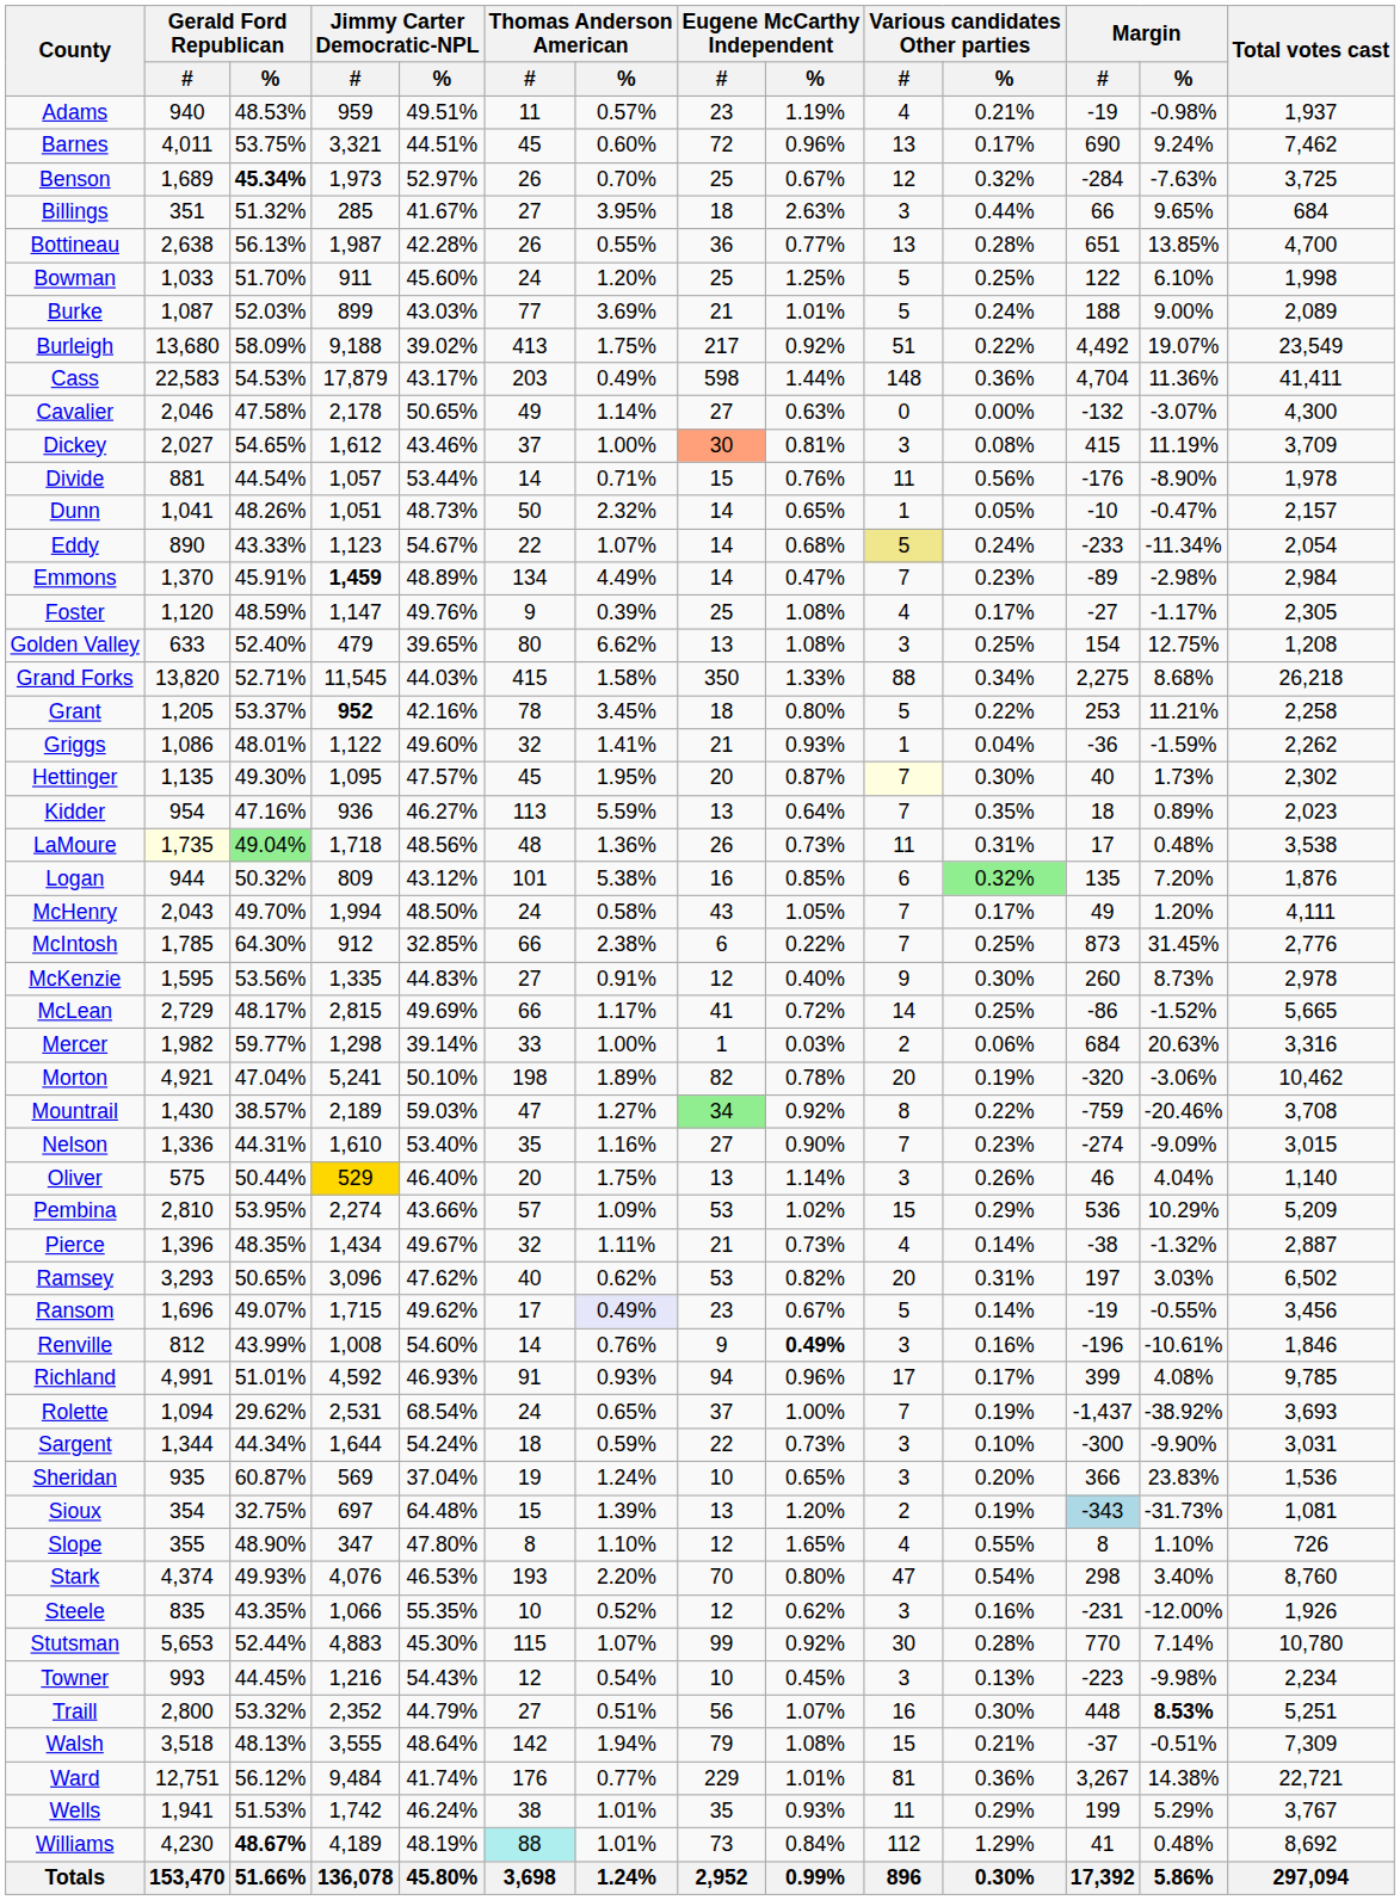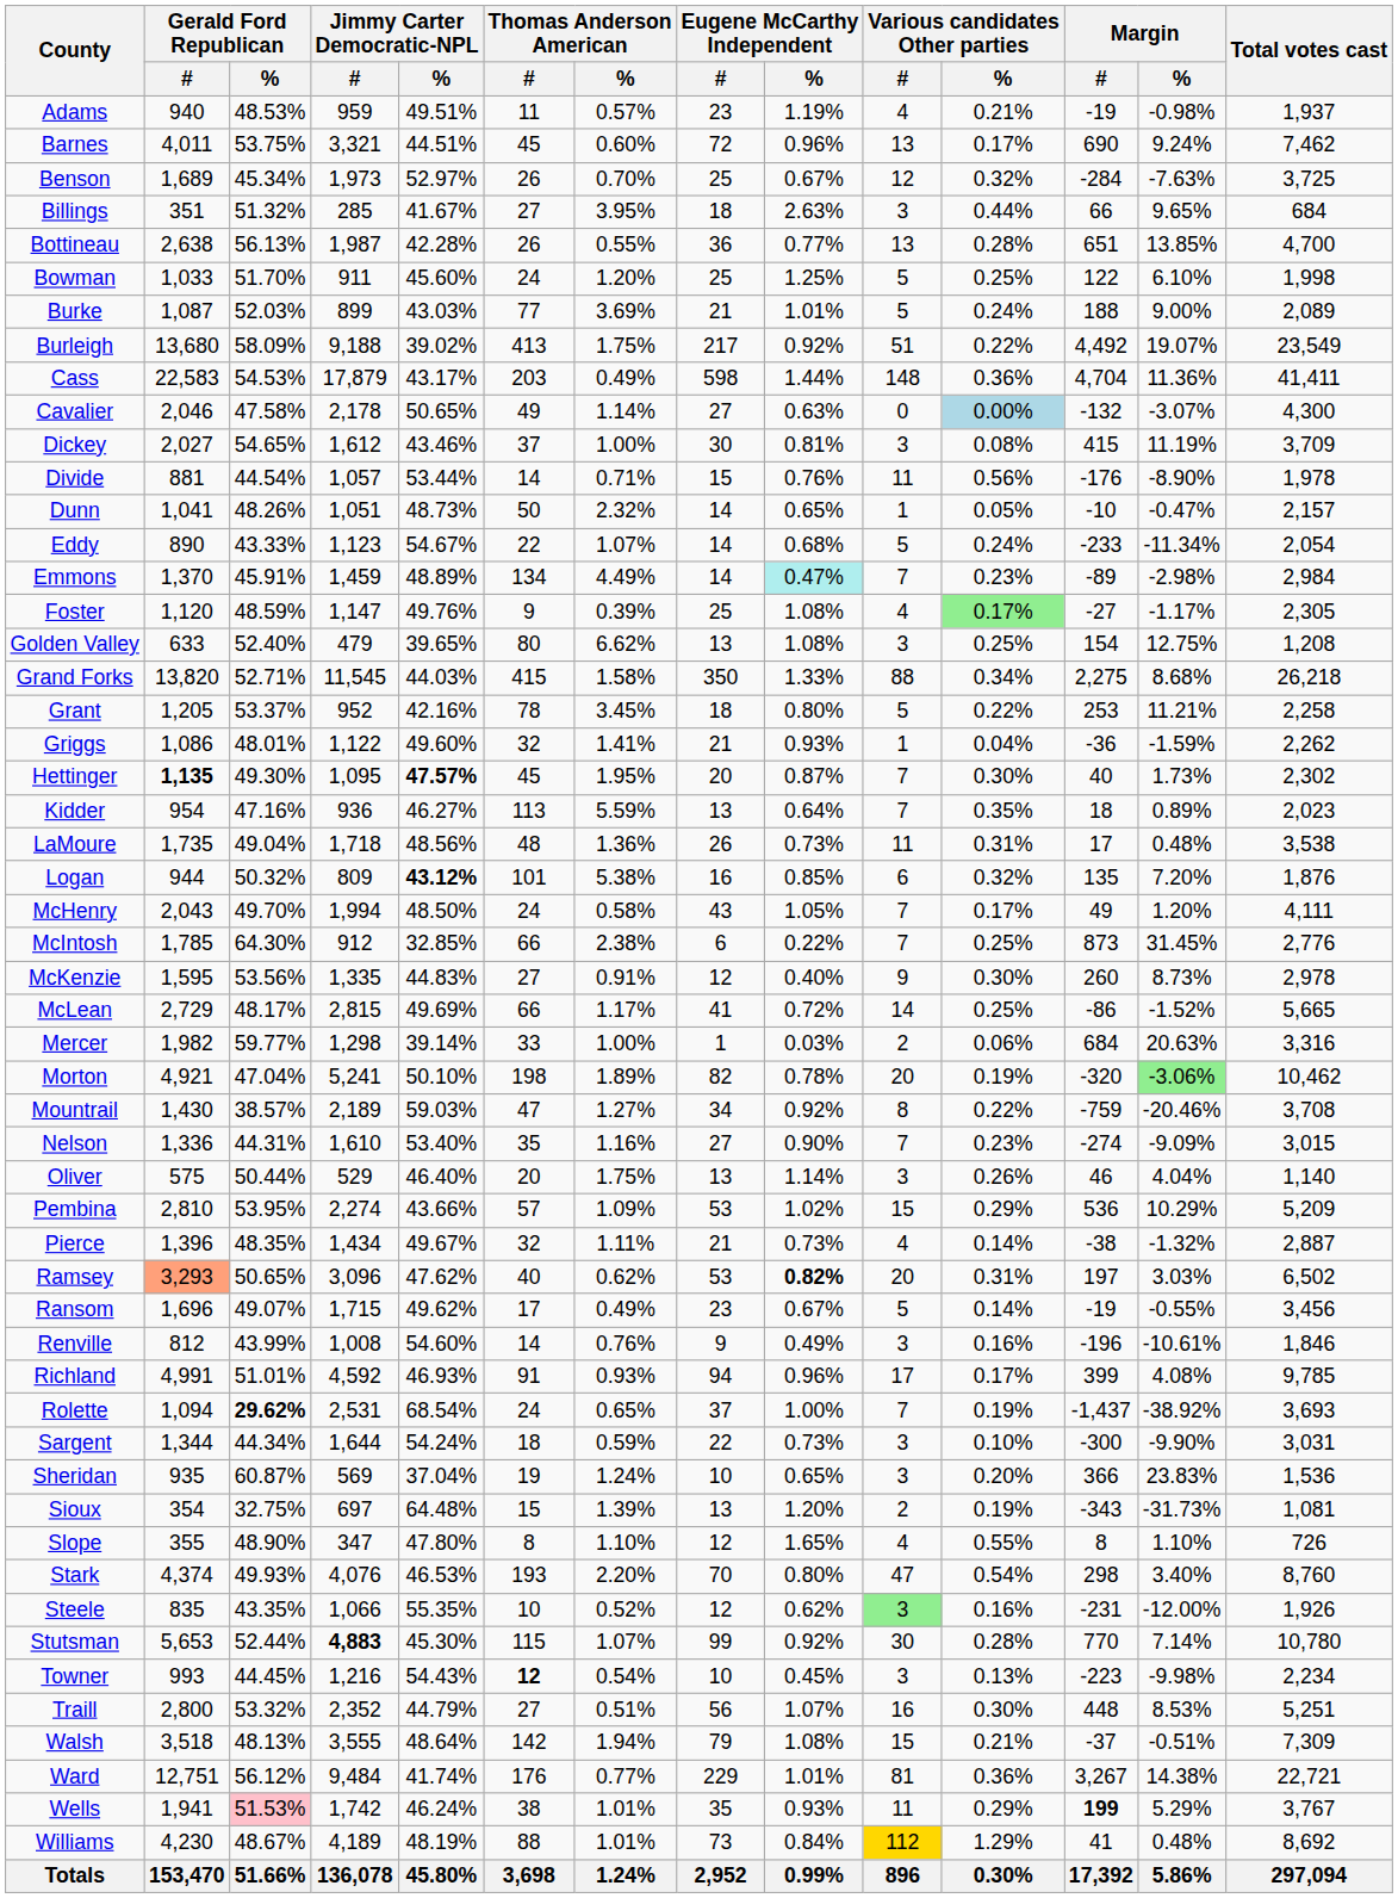Benson | Gerald Ford Republican / %: bold -> normal
Cavalier | Various candidates Other parties / %: no background -> lightblue background
Dickey | Eugene McCarthy Independent / #: lightsalmon background -> no background
Eddy | Various candidates Other parties / #: khaki background -> no background
Emmons | Jimmy Carter Democratic-NPL / #: bold -> normal
Emmons | Eugene McCarthy Independent / %: no background -> paleturquoise background
Foster | Various candidates Other parties / %: no background -> lightgreen background
Grant | Jimmy Carter Democratic-NPL / #: bold -> normal
Hettinger | Gerald Ford Republican / #: normal -> bold
Hettinger | Jimmy Carter Democratic-NPL / %: normal -> bold
Hettinger | Various candidates Other parties / #: lightyellow background -> no background
LaMoure | Gerald Ford Republican / #: lightyellow background -> no background
LaMoure | Gerald Ford Republican / %: lightgreen background -> no background
Logan | Jimmy Carter Democratic-NPL / %: normal -> bold
Logan | Various candidates Other parties / %: lightgreen background -> no background
Morton | Margin / %: no background -> lightgreen background
Mountrail | Eugene McCarthy Independent / #: lightgreen background -> no background
Oliver | Jimmy Carter Democratic-NPL / #: gold background -> no background
Ramsey | Gerald Ford Republican / #: no background -> lightsalmon background
Ramsey | Eugene McCarthy Independent / %: normal -> bold
Ransom | Thomas Anderson American / %: lavender background -> no background
Renville | Eugene McCarthy Independent / %: bold -> normal
Rolette | Gerald Ford Republican / %: normal -> bold
Sioux | Margin / #: lightblue background -> no background
Steele | Various candidates Other parties / #: no background -> lightgreen background
Stutsman | Jimmy Carter Democratic-NPL / #: normal -> bold
Towner | Thomas Anderson American / #: normal -> bold
Traill | Margin / %: bold -> normal
Wells | Gerald Ford Republican / %: no background -> pink background
Wells | Margin / #: normal -> bold
Williams | Gerald Ford Republican / %: bold -> normal
Williams | Thomas Anderson American / #: paleturquoise background -> no background
Williams | Various candidates Other parties / #: no background -> gold background
